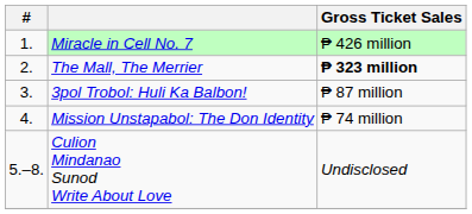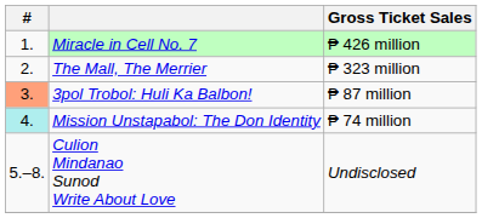The Mall, The Merrier | Gross Ticket Sales: bold -> normal
3pol Trobol: Huli Ka Balbon! | #: no background -> lightsalmon background
Mission Unstapabol: The Don Identity | #: no background -> paleturquoise background
